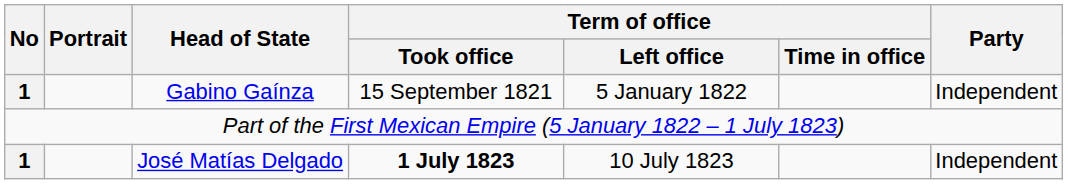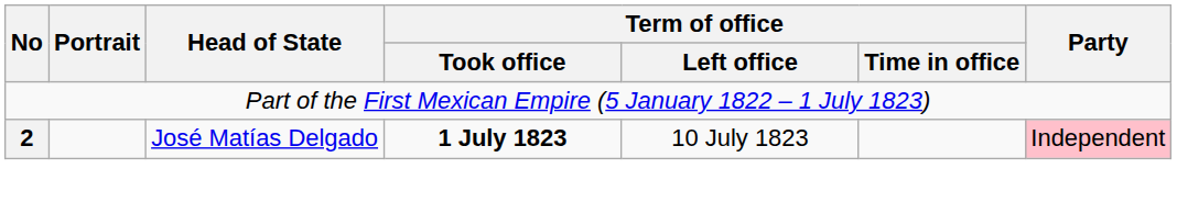- row: 1 | Gabino Gaínza | 15 September 1821 | 5 January 1822 | Independent
José Matías Delgado | No: 1 -> 2
José Matías Delgado | Party: no background -> pink background
